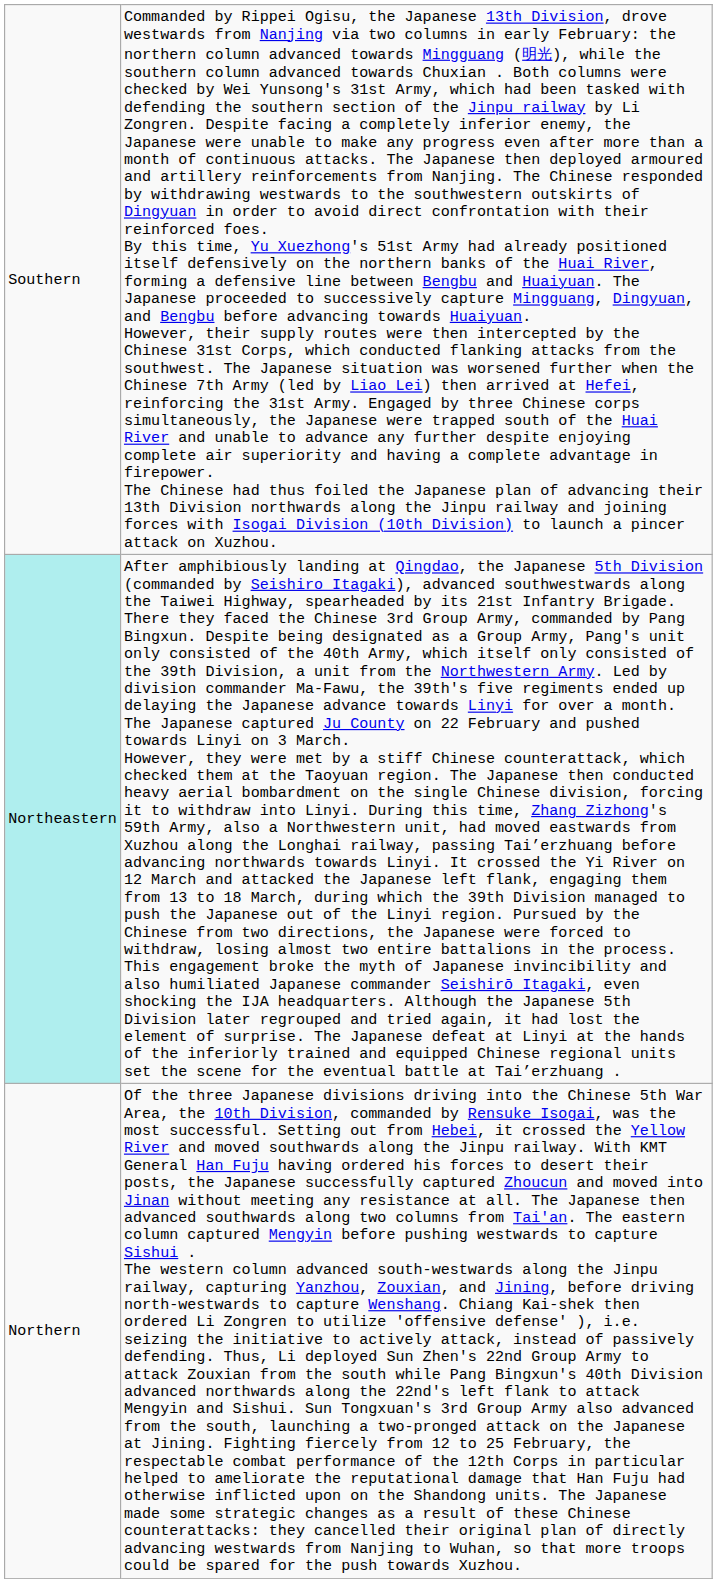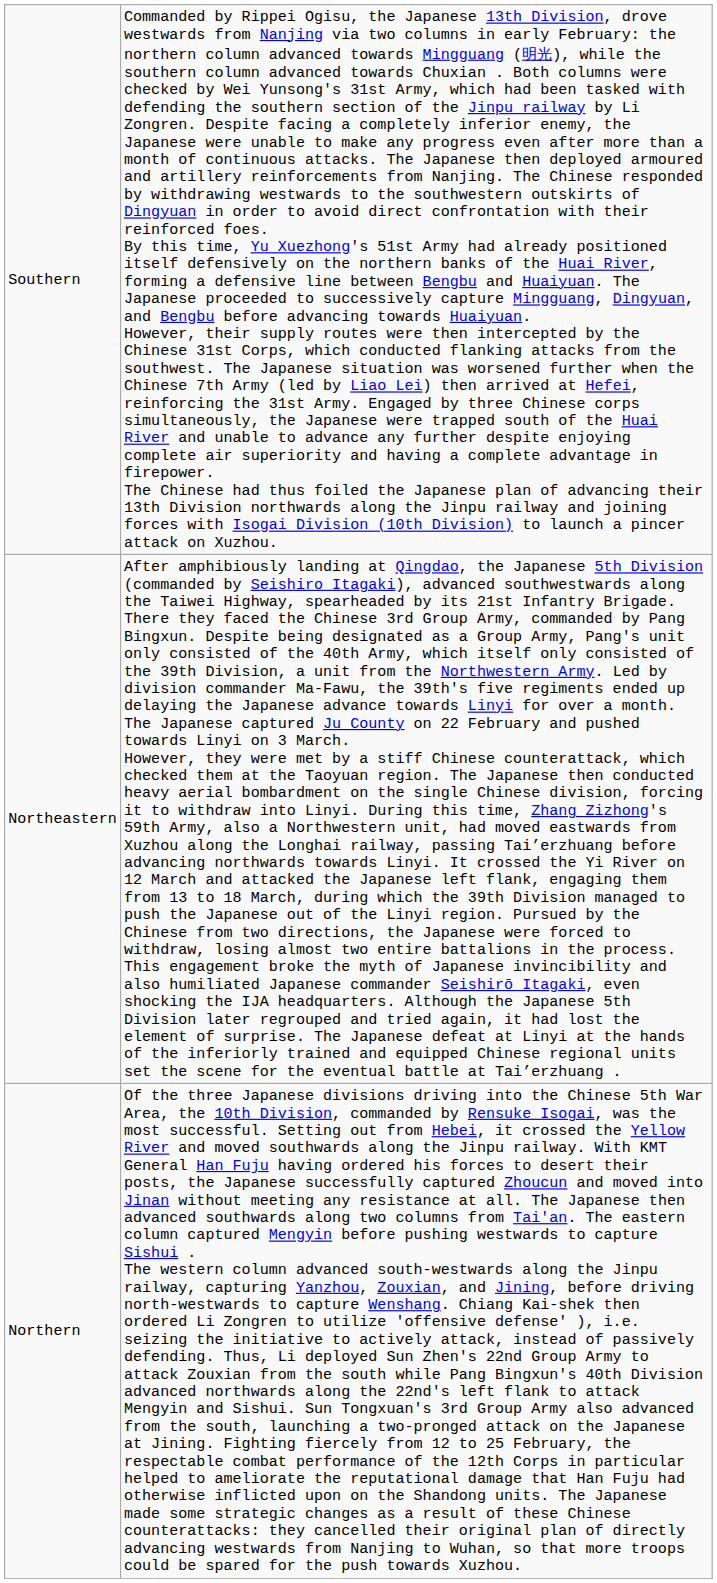Northeastern | column 1: paleturquoise background -> no background
